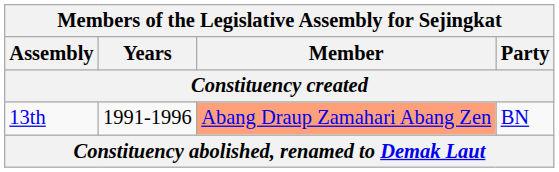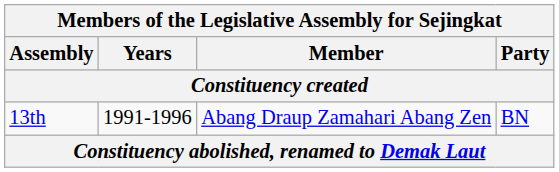13th | Member / Constituency created: lightsalmon background -> no background
